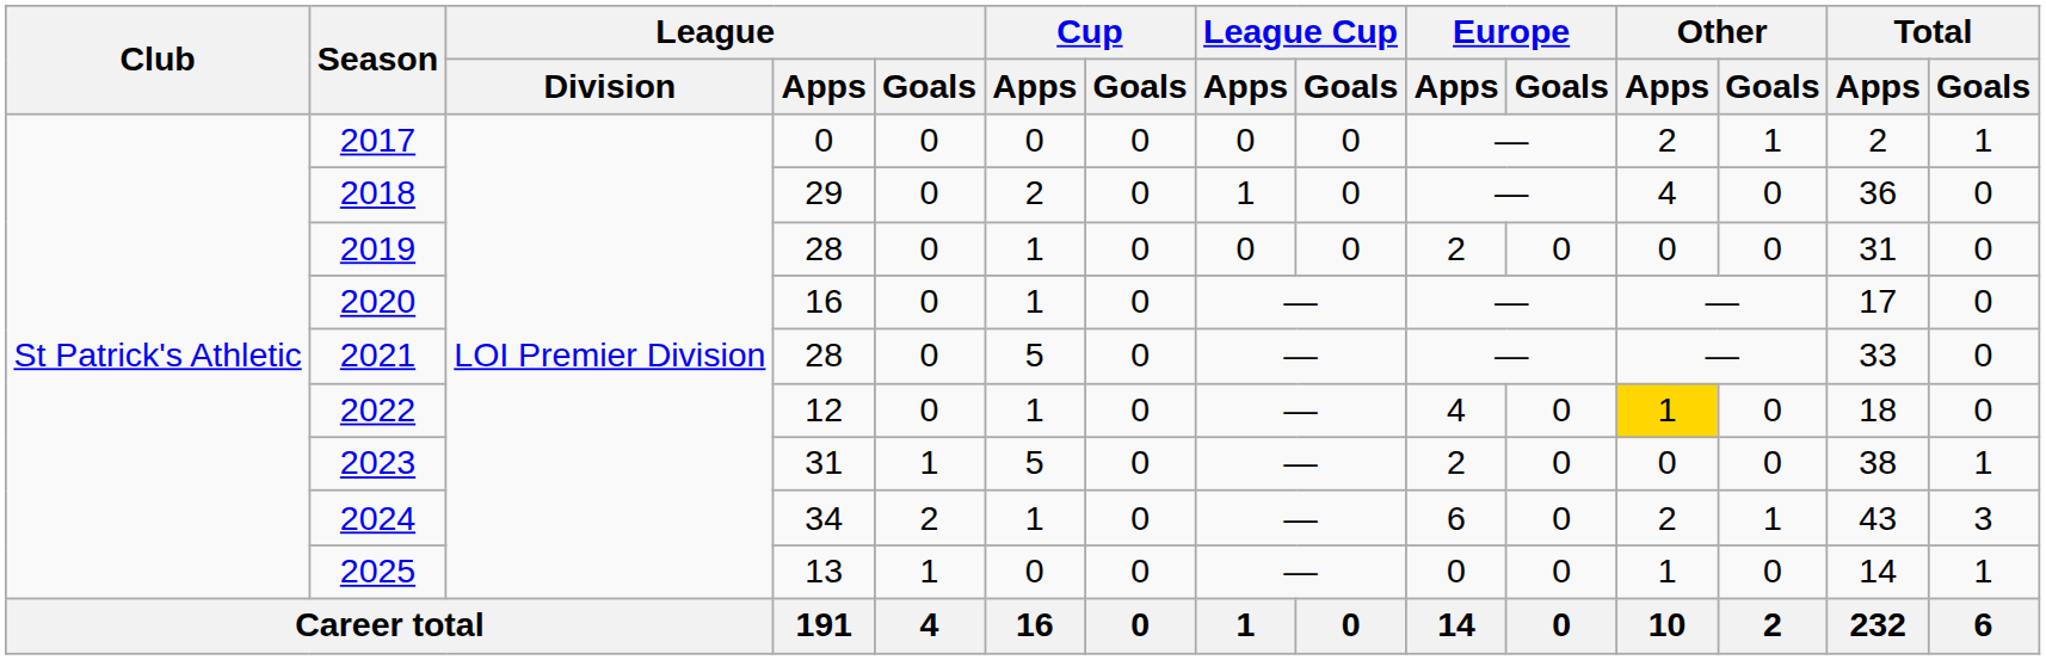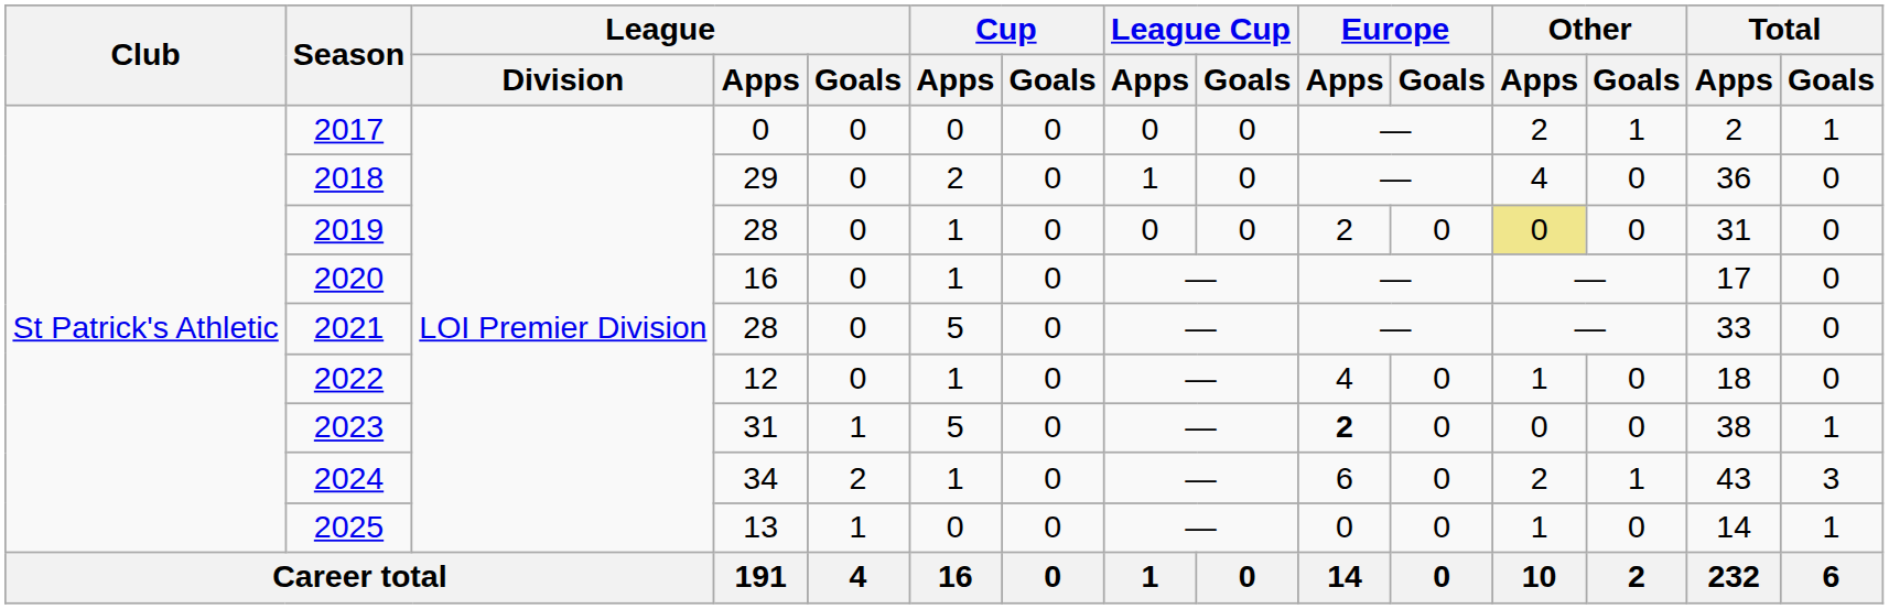2019 | Other / Apps: no background -> khaki background
2022 | Other / Apps: gold background -> no background
2023 | Europe / Apps: normal -> bold
